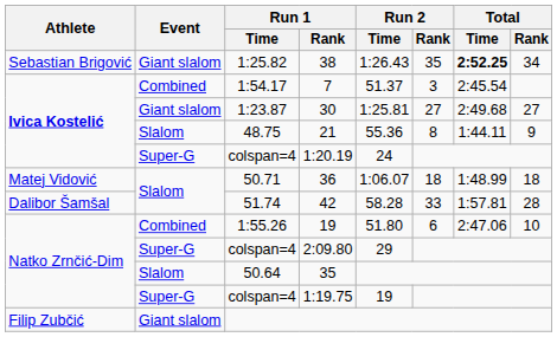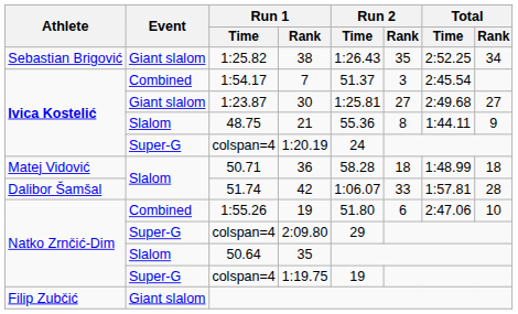38 | Total / Time: bold -> normal
36 | Run 2 / Time: 1:06.07 -> 58.28
42 | Run 2 / Time: 58.28 -> 1:06.07
